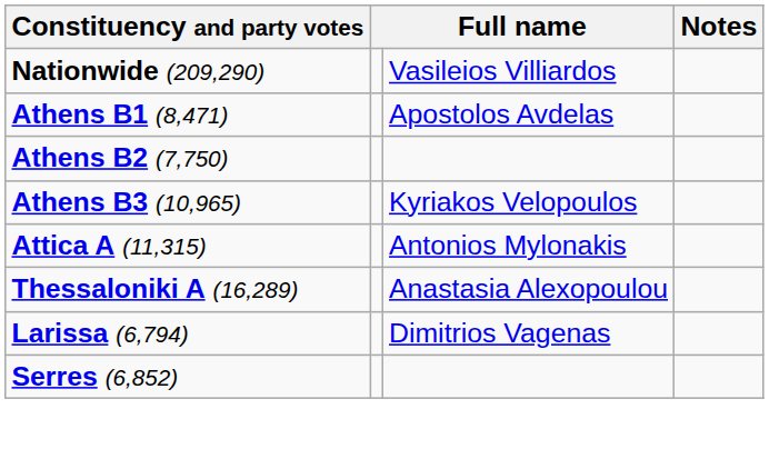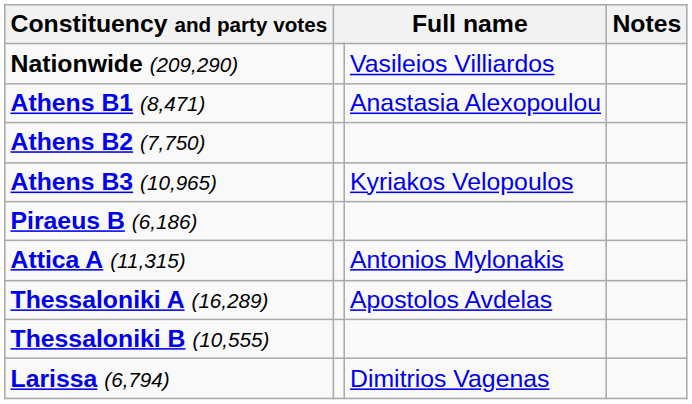Athens B1 (8,471) | column 3: Apostolos Avdelas -> Anastasia Alexopoulou
+ row: Piraeus B (6,186)
Thessaloniki A (16,289) | column 3: Anastasia Alexopoulou -> Apostolos Avdelas
+ row: Thessaloniki B (10,555)
- row: Serres (6,852)
